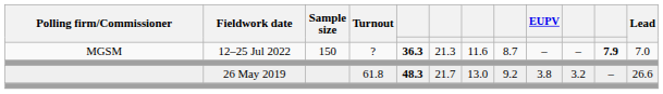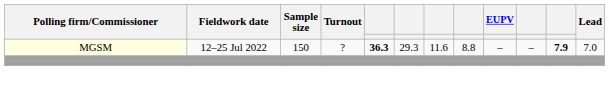12–25 Jul 2022 | Polling firm/Commissioner: no background -> lightyellow background
12–25 Jul 2022 | column 6: 21.3 -> 29.3
12–25 Jul 2022 | column 8: 8.7 -> 8.8
- row: 26 May 2019 | 61.8 | 48.3 | 21.7 | 13.0 | 9.2 | 3.8 | 3.2 | – | 26.6
